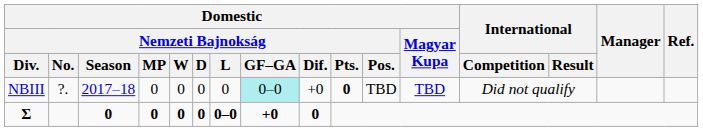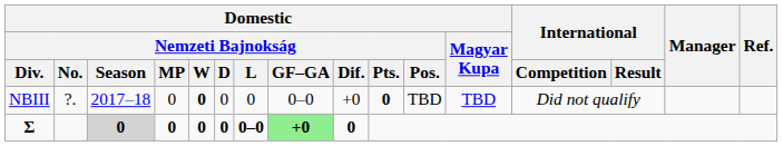NBIII | Domestic / Nemzeti Bajnokság / W: normal -> bold
NBIII | Domestic / Nemzeti Bajnokság / GF–GA: paleturquoise background -> no background
Σ | Domestic / Nemzeti Bajnokság / Season: no background -> lightgrey background
Σ | Domestic / Nemzeti Bajnokság / GF–GA: no background -> lightgreen background
